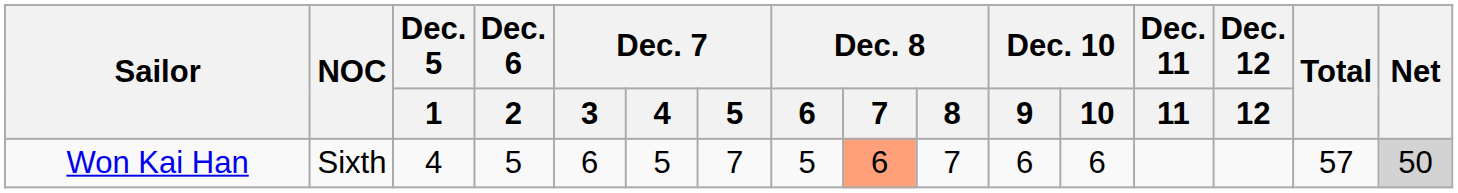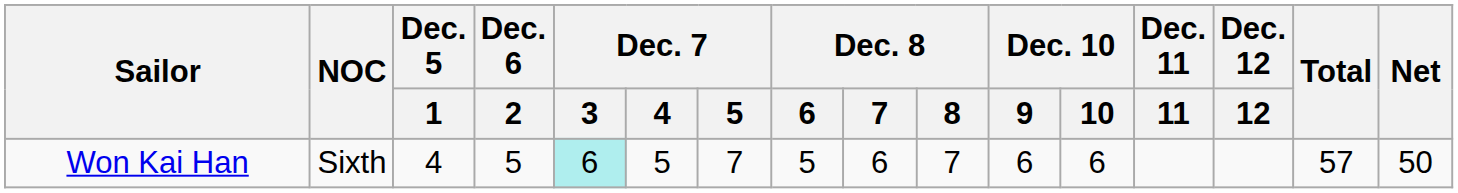Won Kai Han | Dec. 7 / 3: no background -> paleturquoise background
Won Kai Han | Dec. 8 / 7: lightsalmon background -> no background
Won Kai Han | Net: lightgrey background -> no background
